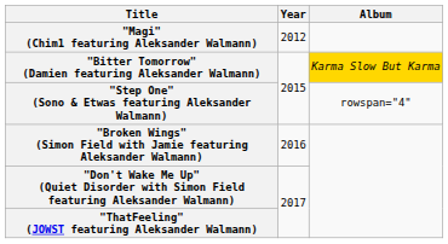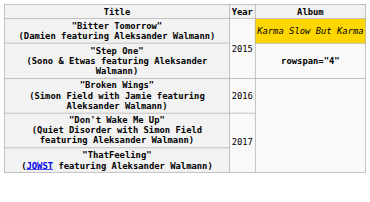- row: "Magi" (Chim1 featuring Aleksander Walmann) | 2012
"Step One" (Sono & Etwas featuring Aleksander Walmann) | Album: normal -> bold
